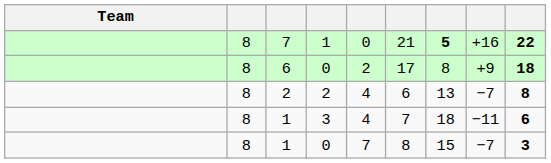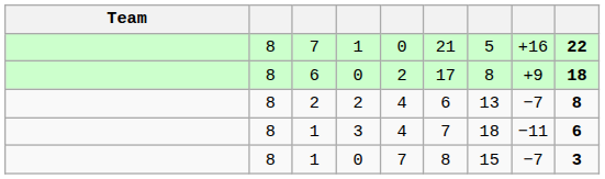row 2 | column 7: bold -> normal
